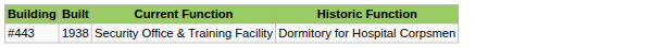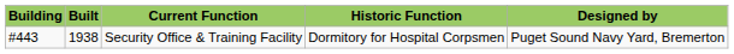+ column: Designed by | Puget Sound Navy Yard, Bremerton
